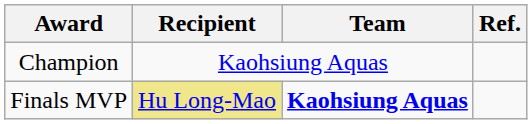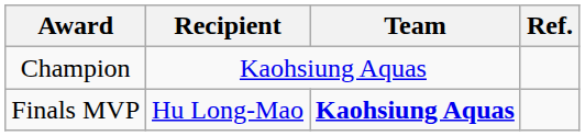Finals MVP | Recipient: khaki background -> no background
